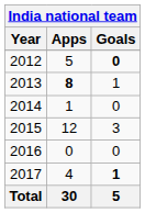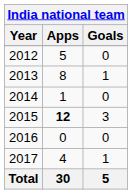2012 | Goals: bold -> normal
2013 | Apps: bold -> normal
2015 | Apps: normal -> bold
2017 | Goals: bold -> normal
